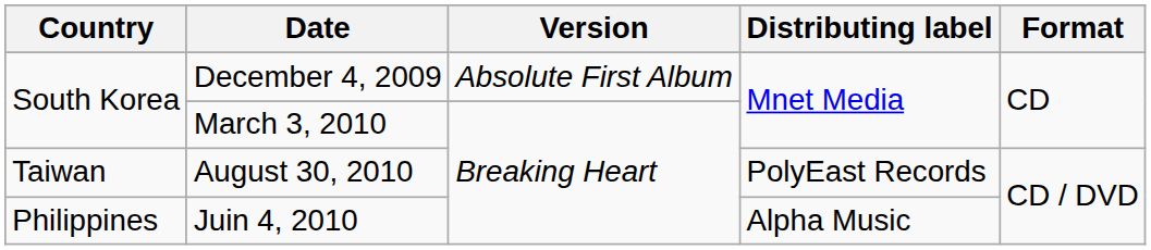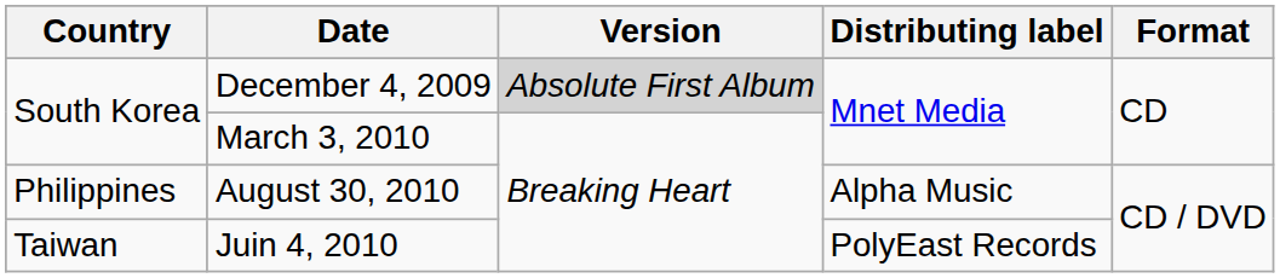December 4, 2009 | Version: no background -> lightgrey background
August 30, 2010 | Country: Taiwan -> Philippines
August 30, 2010 | Distributing label: PolyEast Records -> Alpha Music
Juin 4, 2010 | Country: Philippines -> Taiwan
Juin 4, 2010 | Distributing label: Alpha Music -> PolyEast Records
